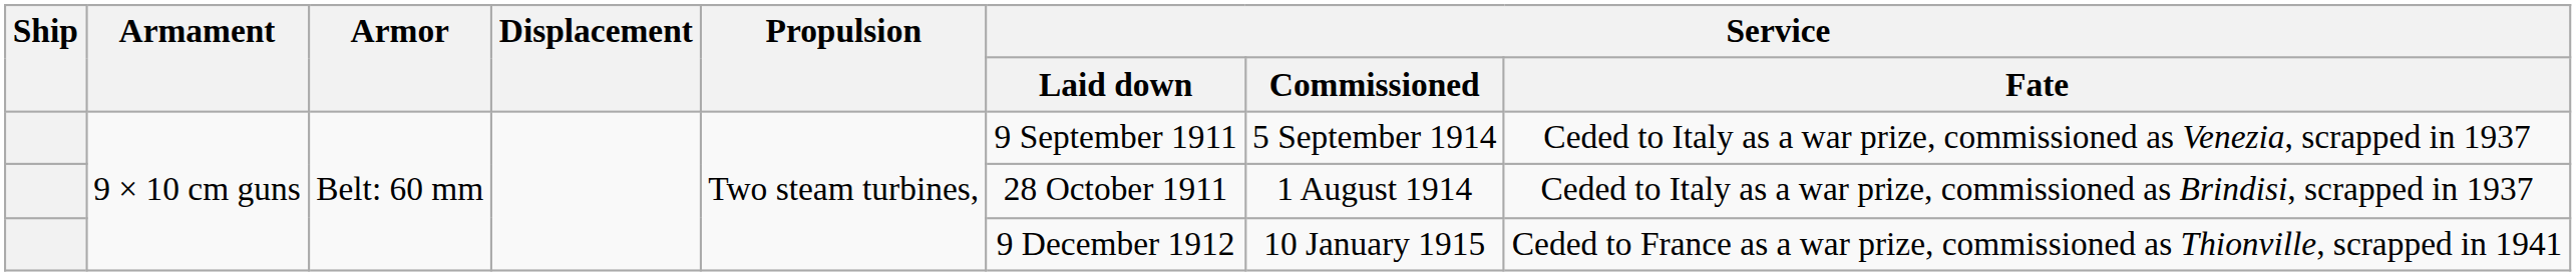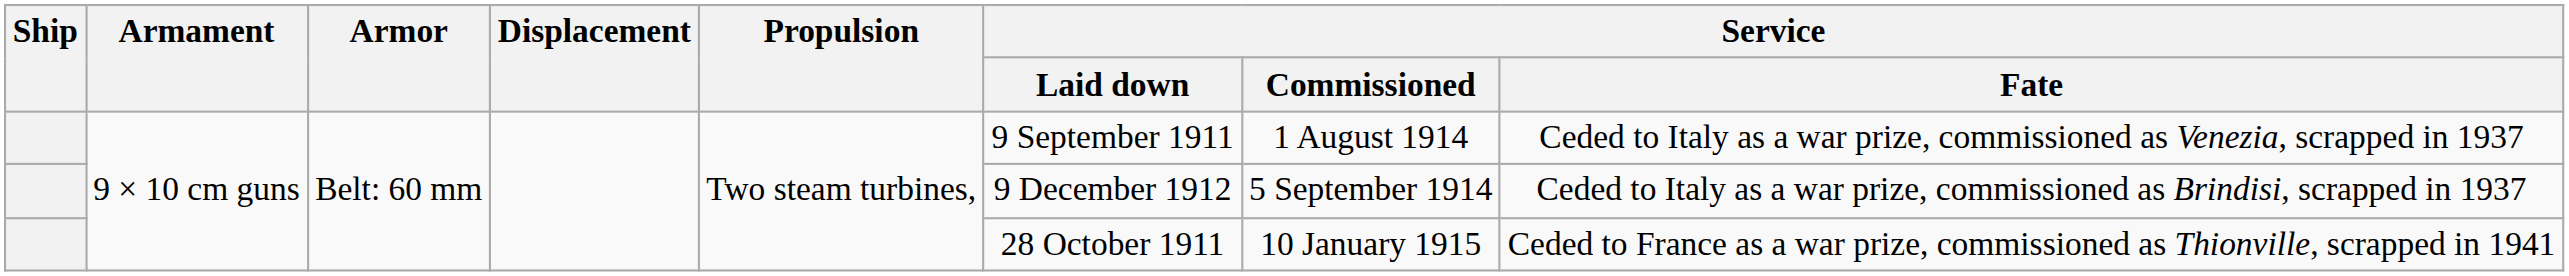row 3 | Service / Commissioned: 5 September 1914 -> 1 August 1914
row 4 | Service / Laid down: 28 October 1911 -> 9 December 1912
row 4 | Service / Commissioned: 1 August 1914 -> 5 September 1914
row 5 | Service / Laid down: 9 December 1912 -> 28 October 1911
